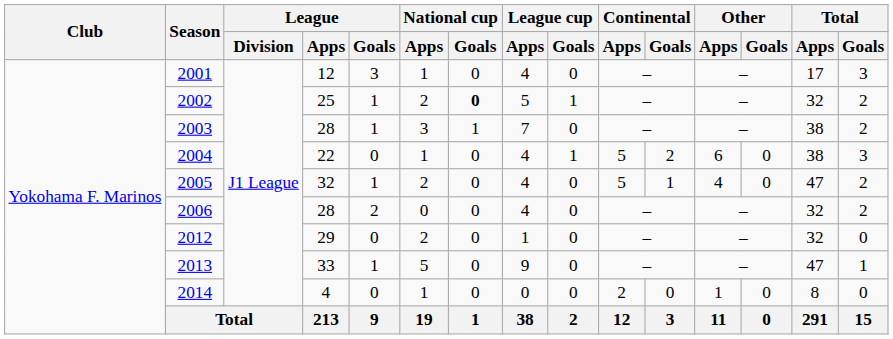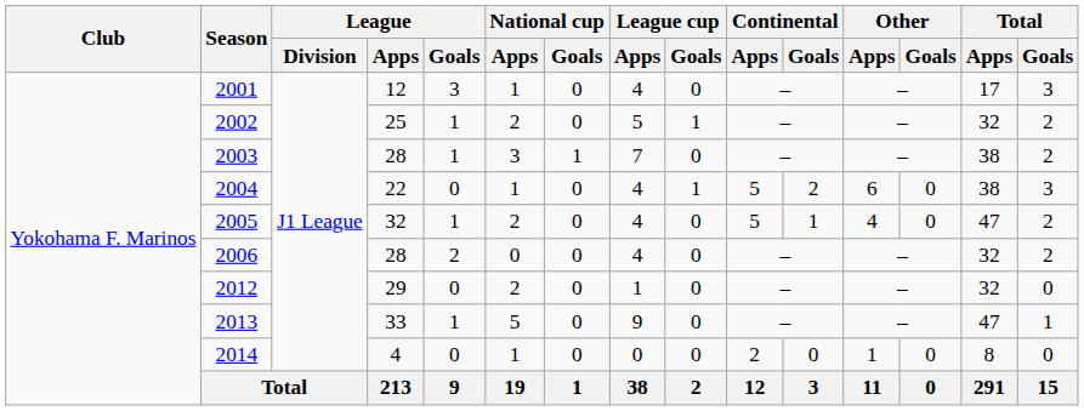2002 | National cup / Goals: bold -> normal
